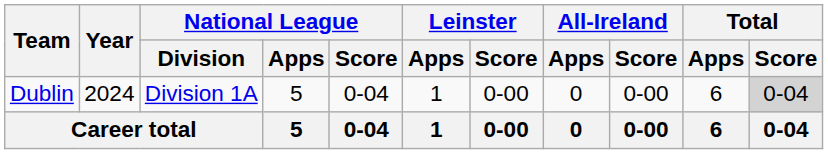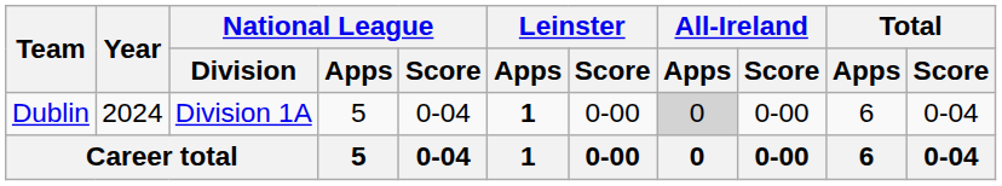Dublin | Leinster / Apps: normal -> bold
Dublin | All-Ireland / Apps: no background -> lightgrey background
Dublin | Total / Score: lightgrey background -> no background
